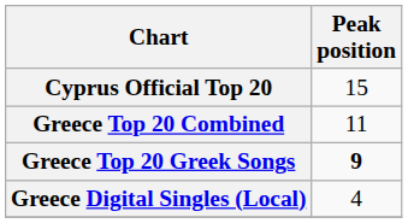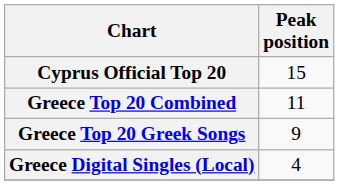Greece Top 20 Greek Songs | Peak position: bold -> normal
